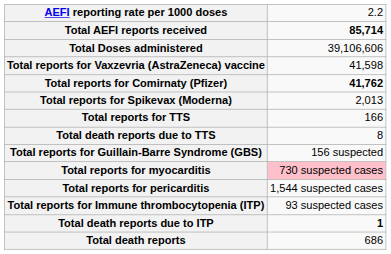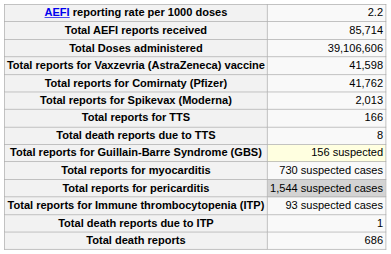row 2 | column 2: bold -> normal
row 5 | column 2: bold -> normal
row 9 | column 2: no background -> lightyellow background
row 10 | column 2: pink background -> no background
row 11 | column 2: no background -> lightgrey background
row 13 | column 2: bold -> normal
